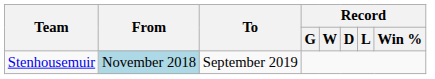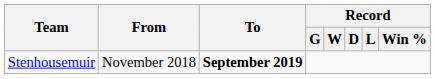Stenhousemuir | From: lightblue background -> no background
Stenhousemuir | To: normal -> bold
